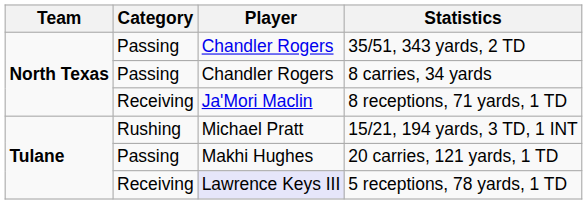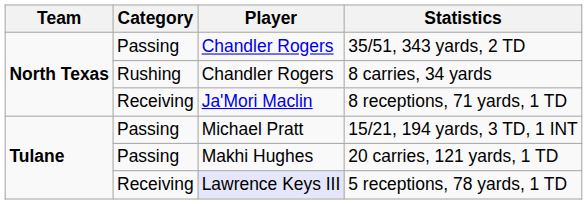8 carries, 34 yards | Category: Passing -> Rushing
15/21, 194 yards, 3 TD, 1 INT | Category: Rushing -> Passing
